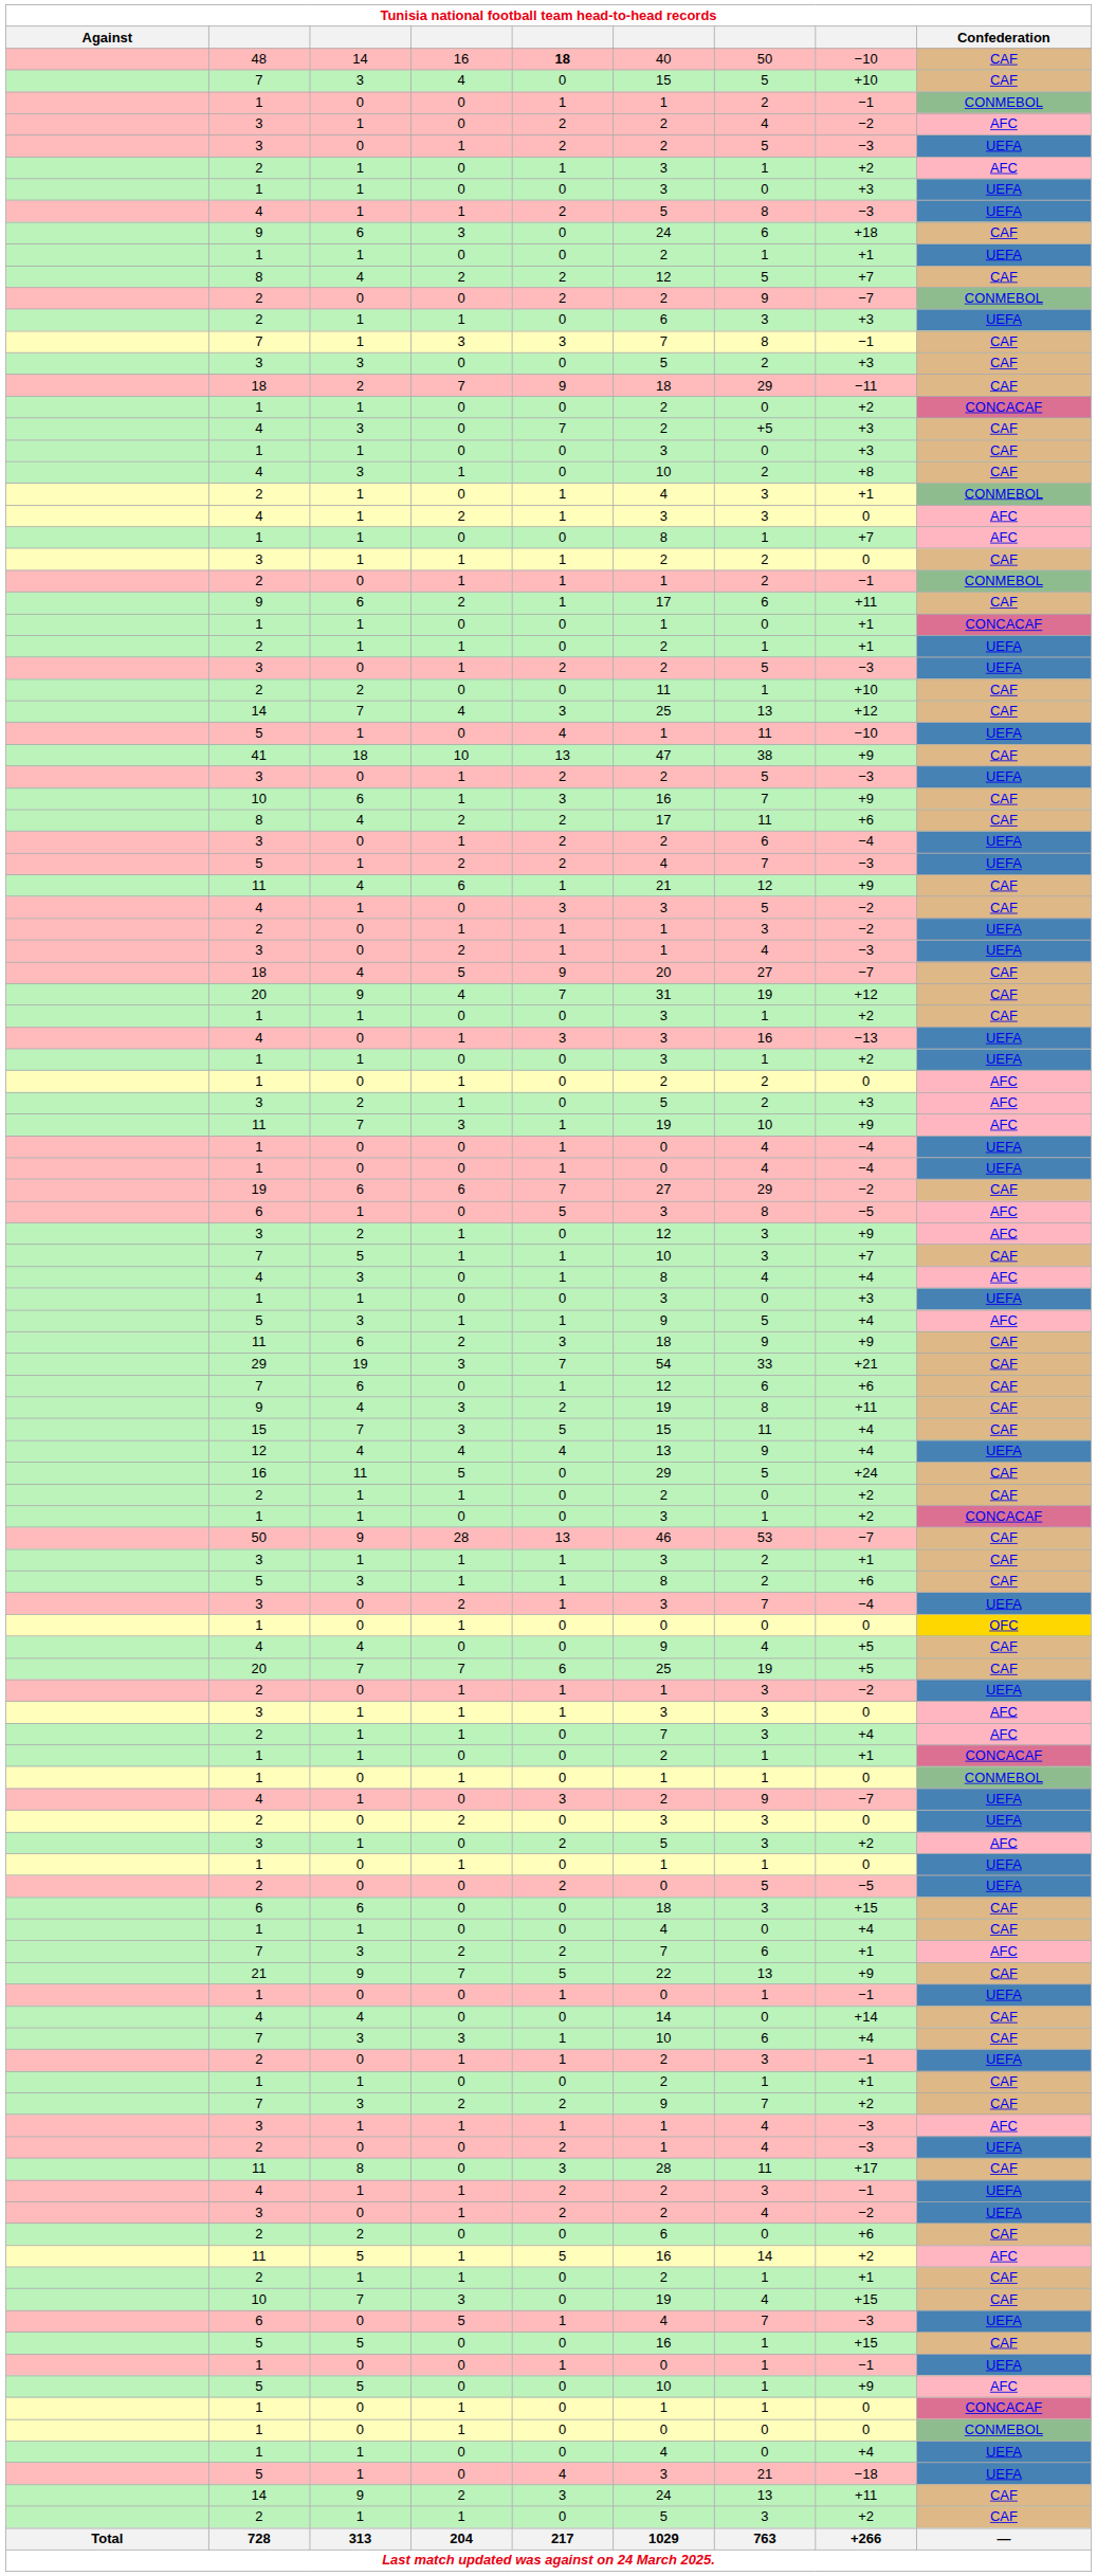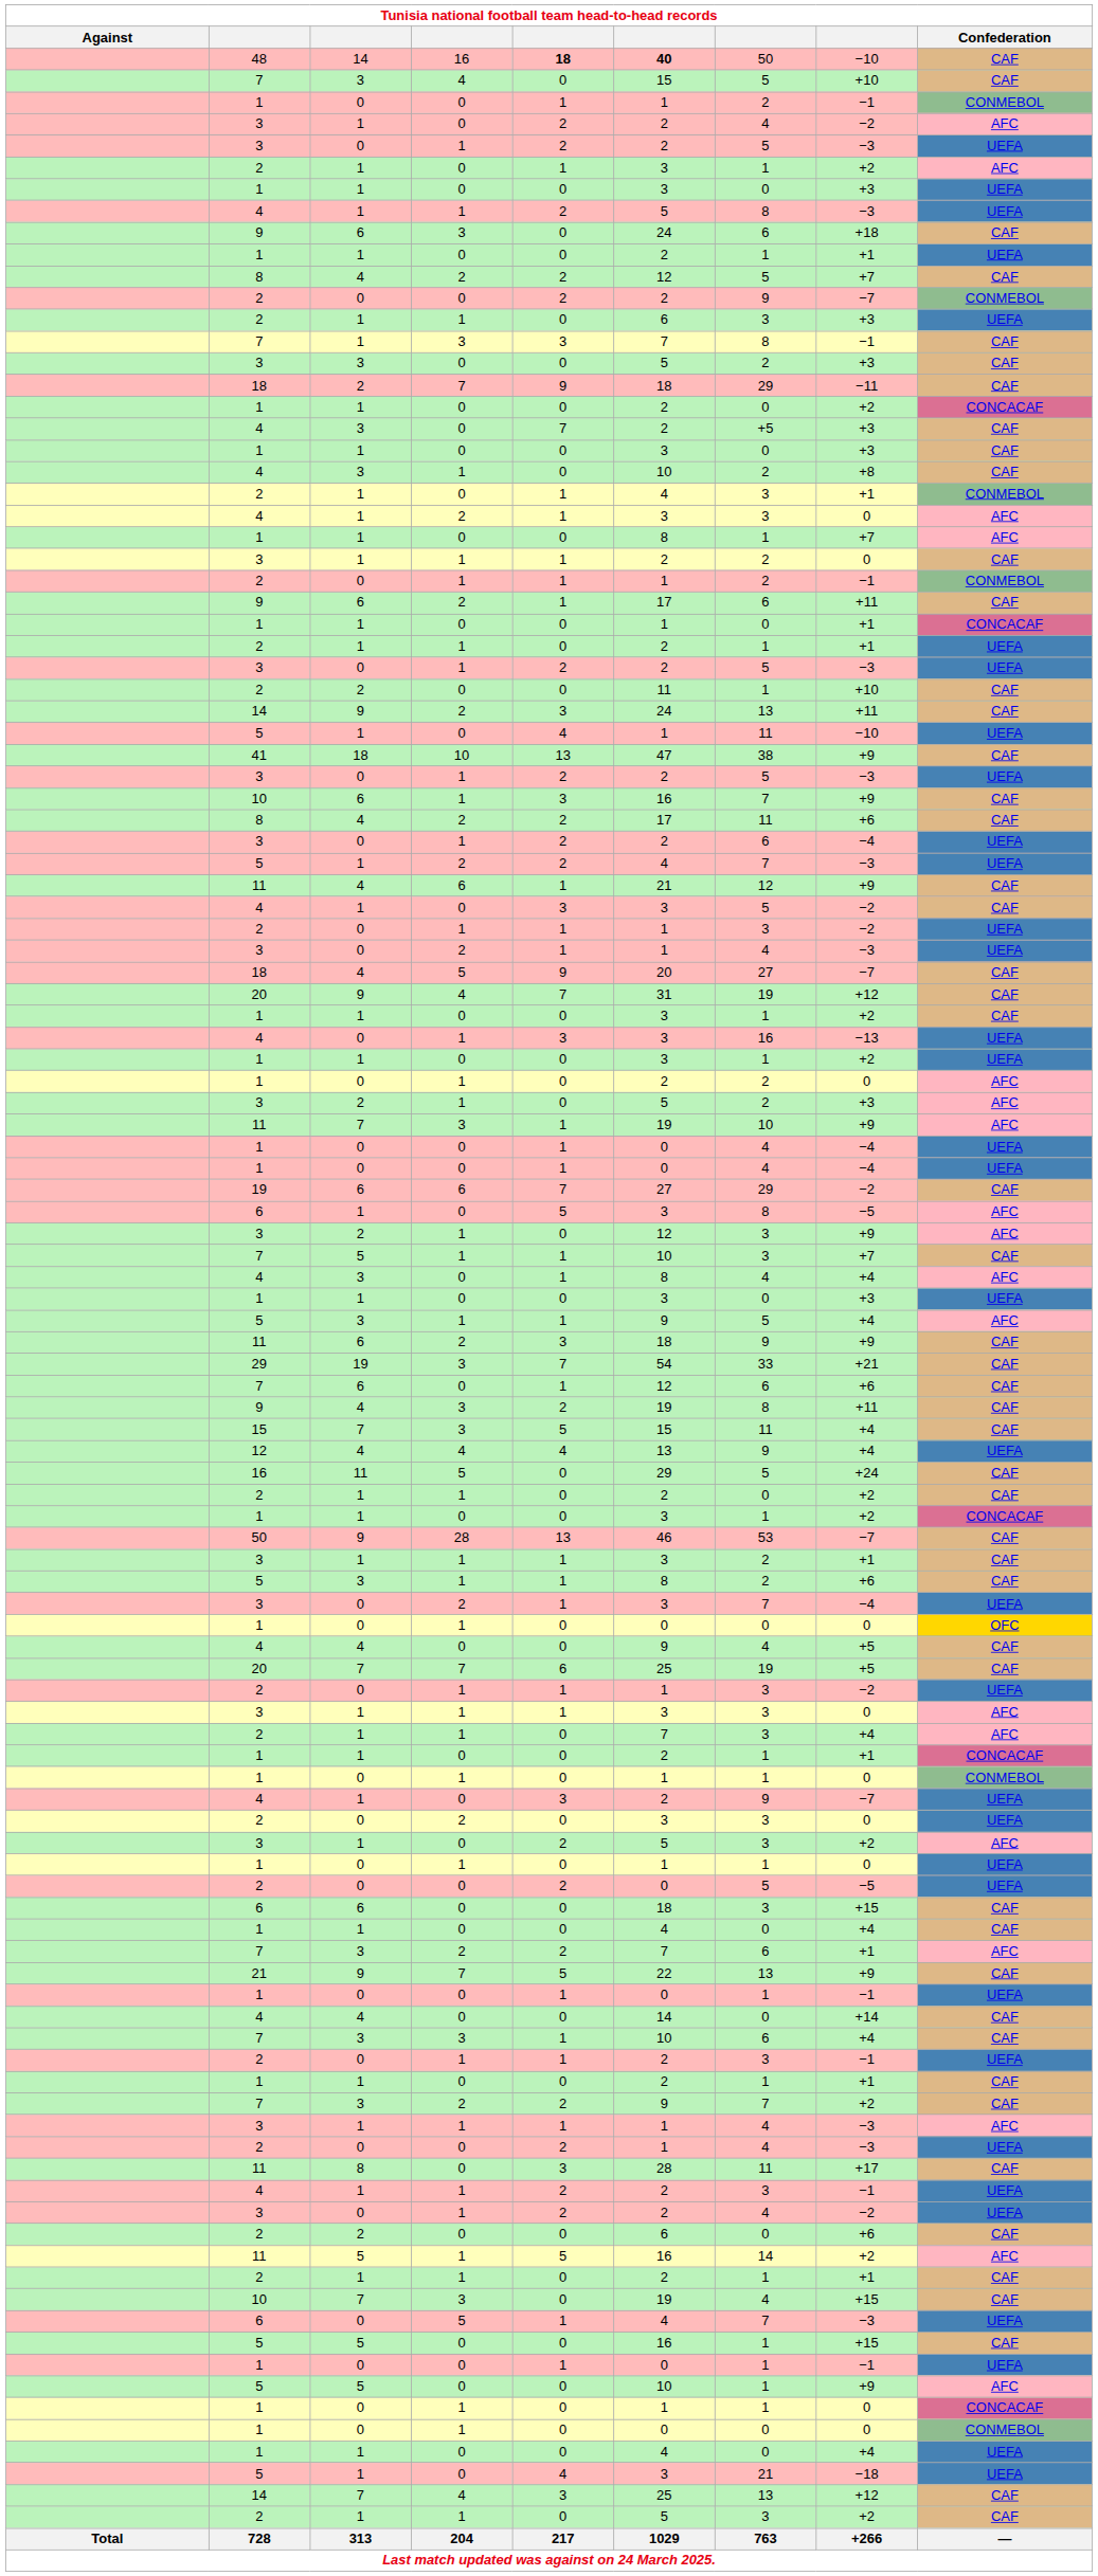48 | column 6: normal -> bold
rows swapped: 14 / 7 <-> 14 / 9
